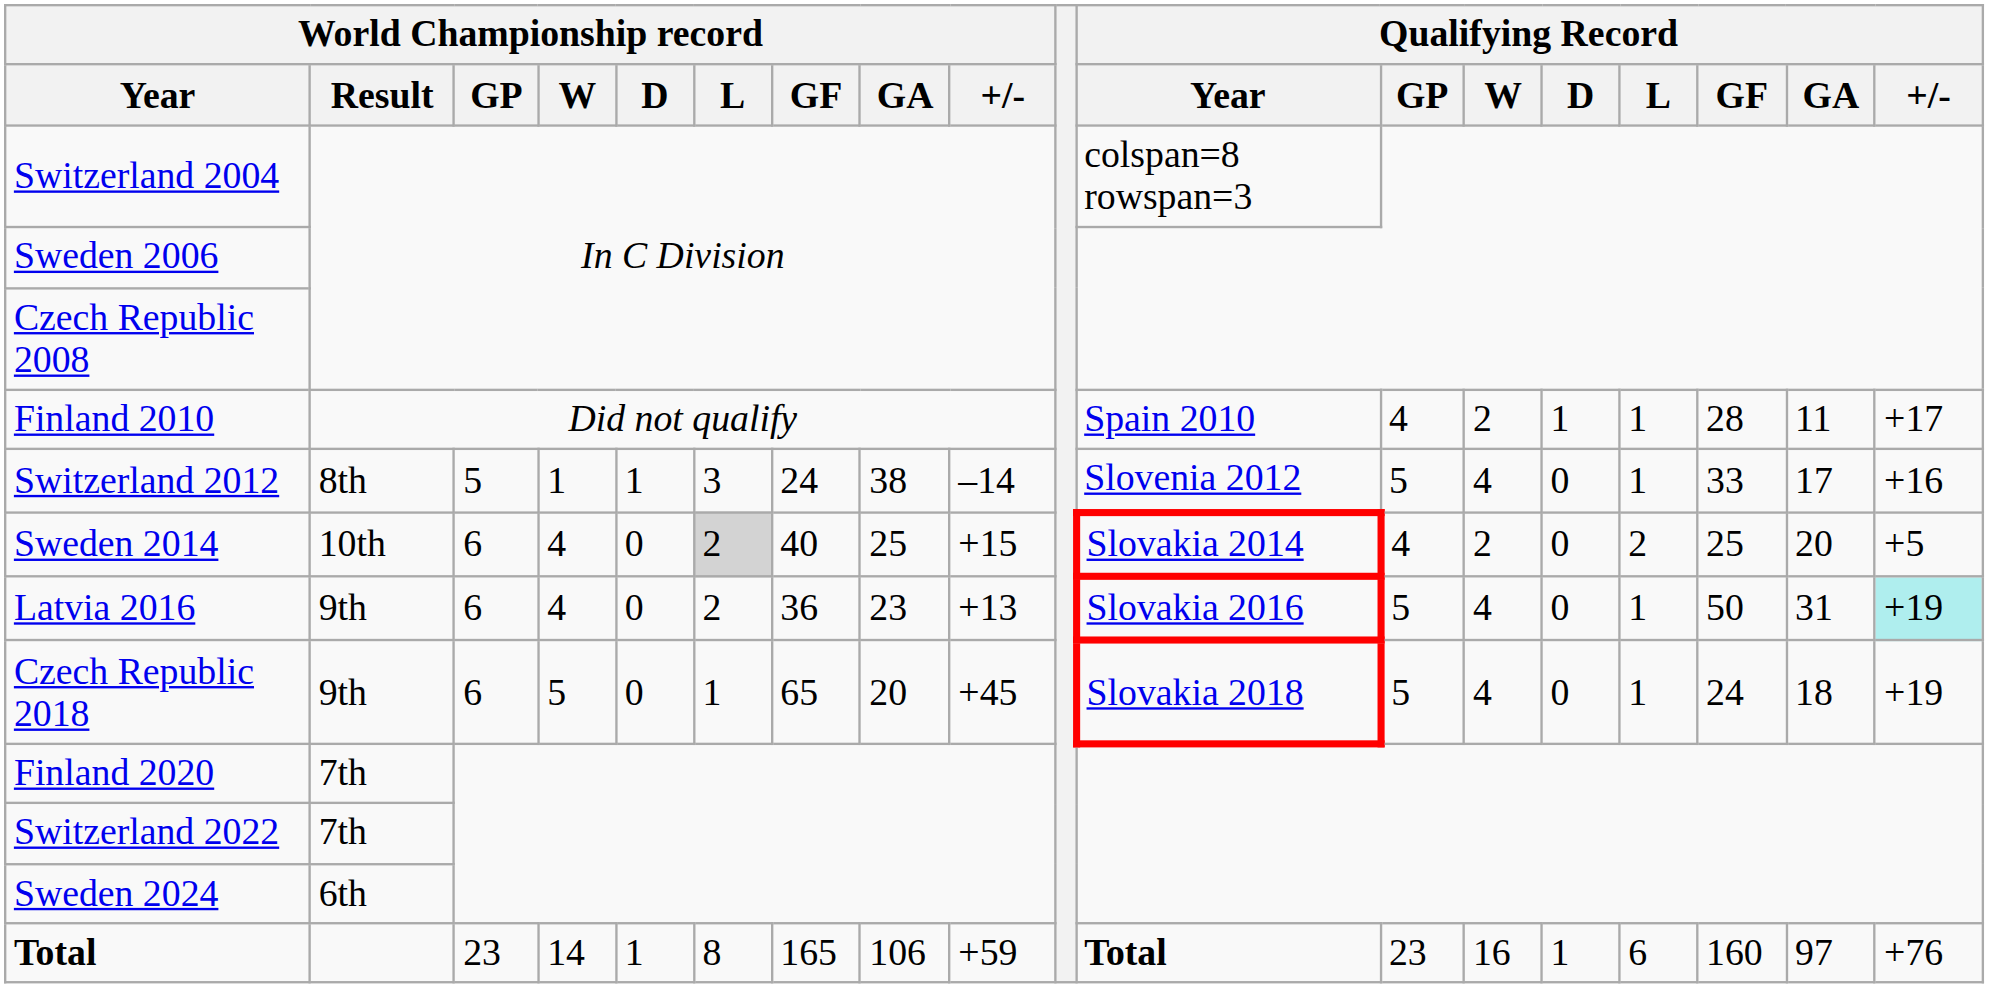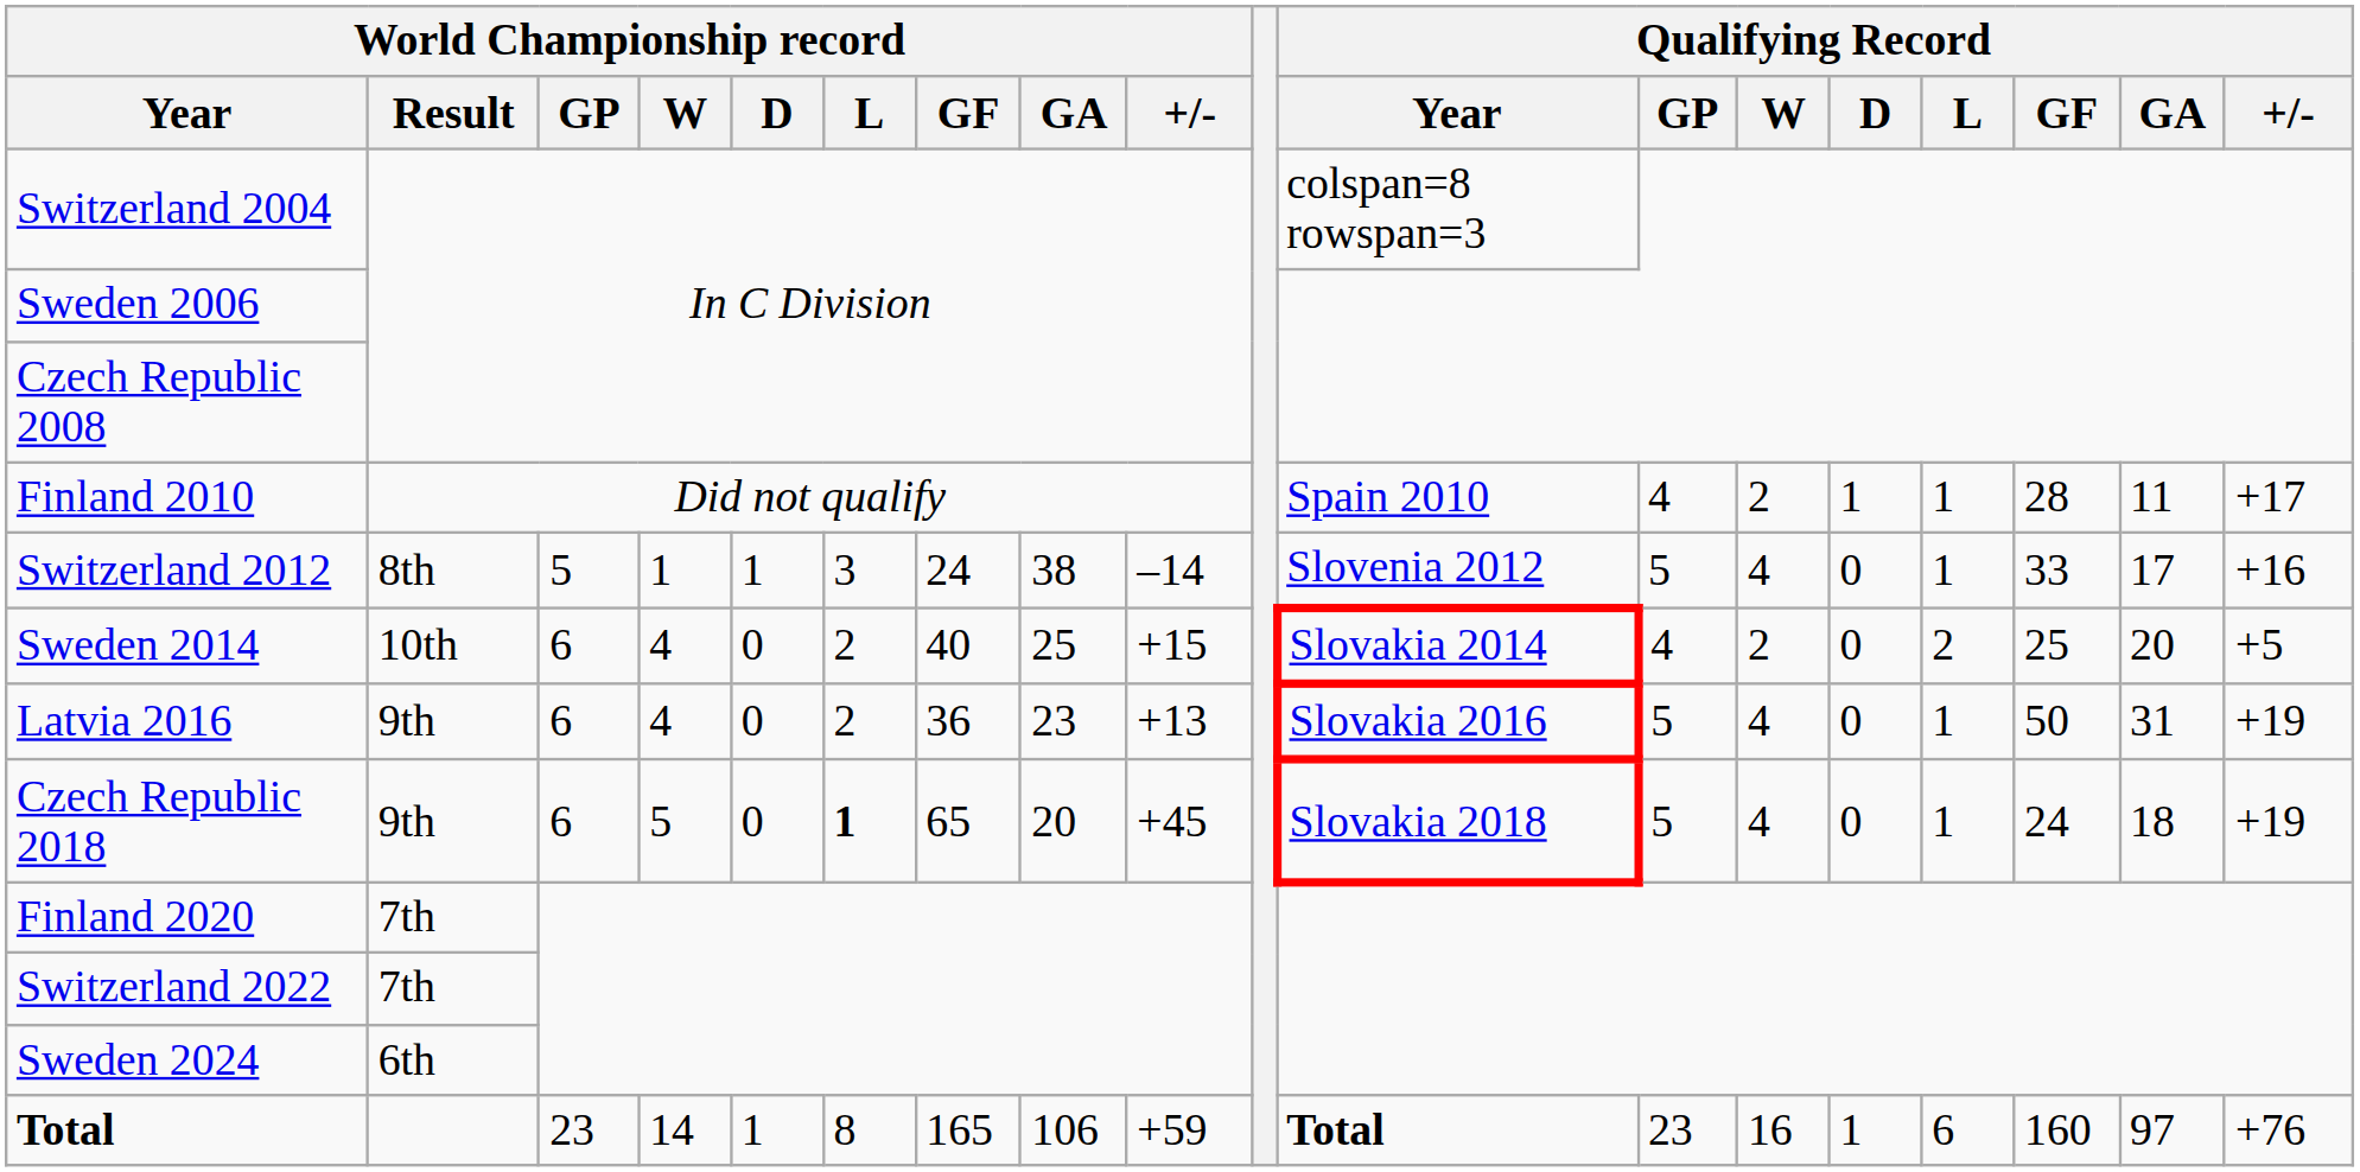Sweden 2014 | World Championship record / L: lightgrey background -> no background
Latvia 2016 | Qualifying Record / +/-: paleturquoise background -> no background
Czech Republic 2018 | World Championship record / L: normal -> bold
